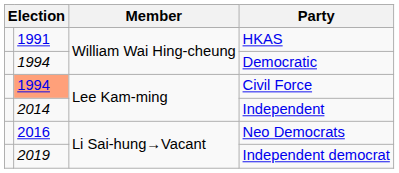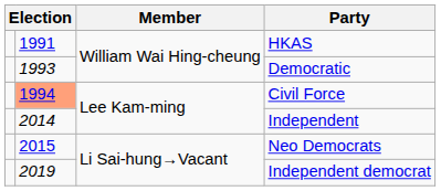Democratic | column 2: 1994 -> 1993
Neo Democrats | column 2: 2016 -> 2015
